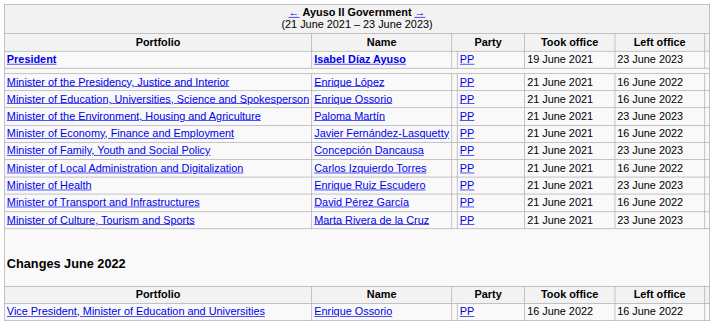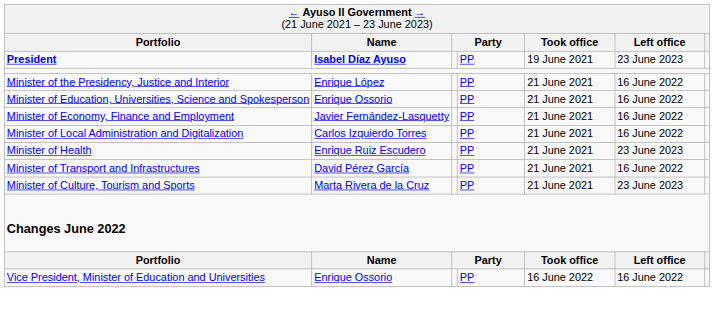- row: Minister of the Environment, Housing and Agriculture | Paloma Martín | PP | 21 June 2021 | 23 June 2023
- row: Minister of Family, Youth and Social Policy | Concepción Dancausa | PP | 21 June 2021 | 23 June 2023
